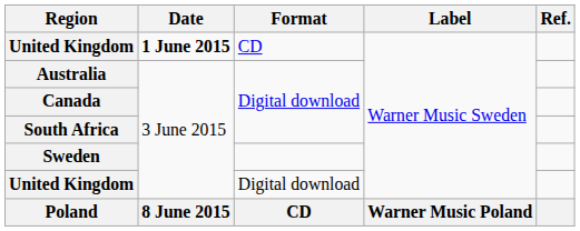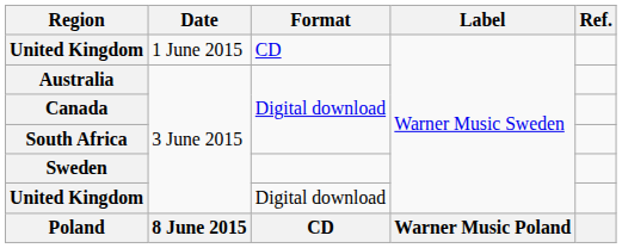United Kingdom / CD | Date: bold -> normal
